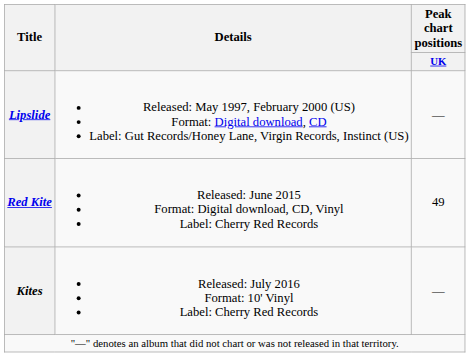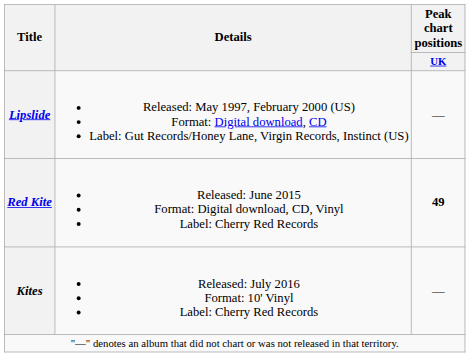Red Kite | Peak chart positions / UK: normal -> bold
